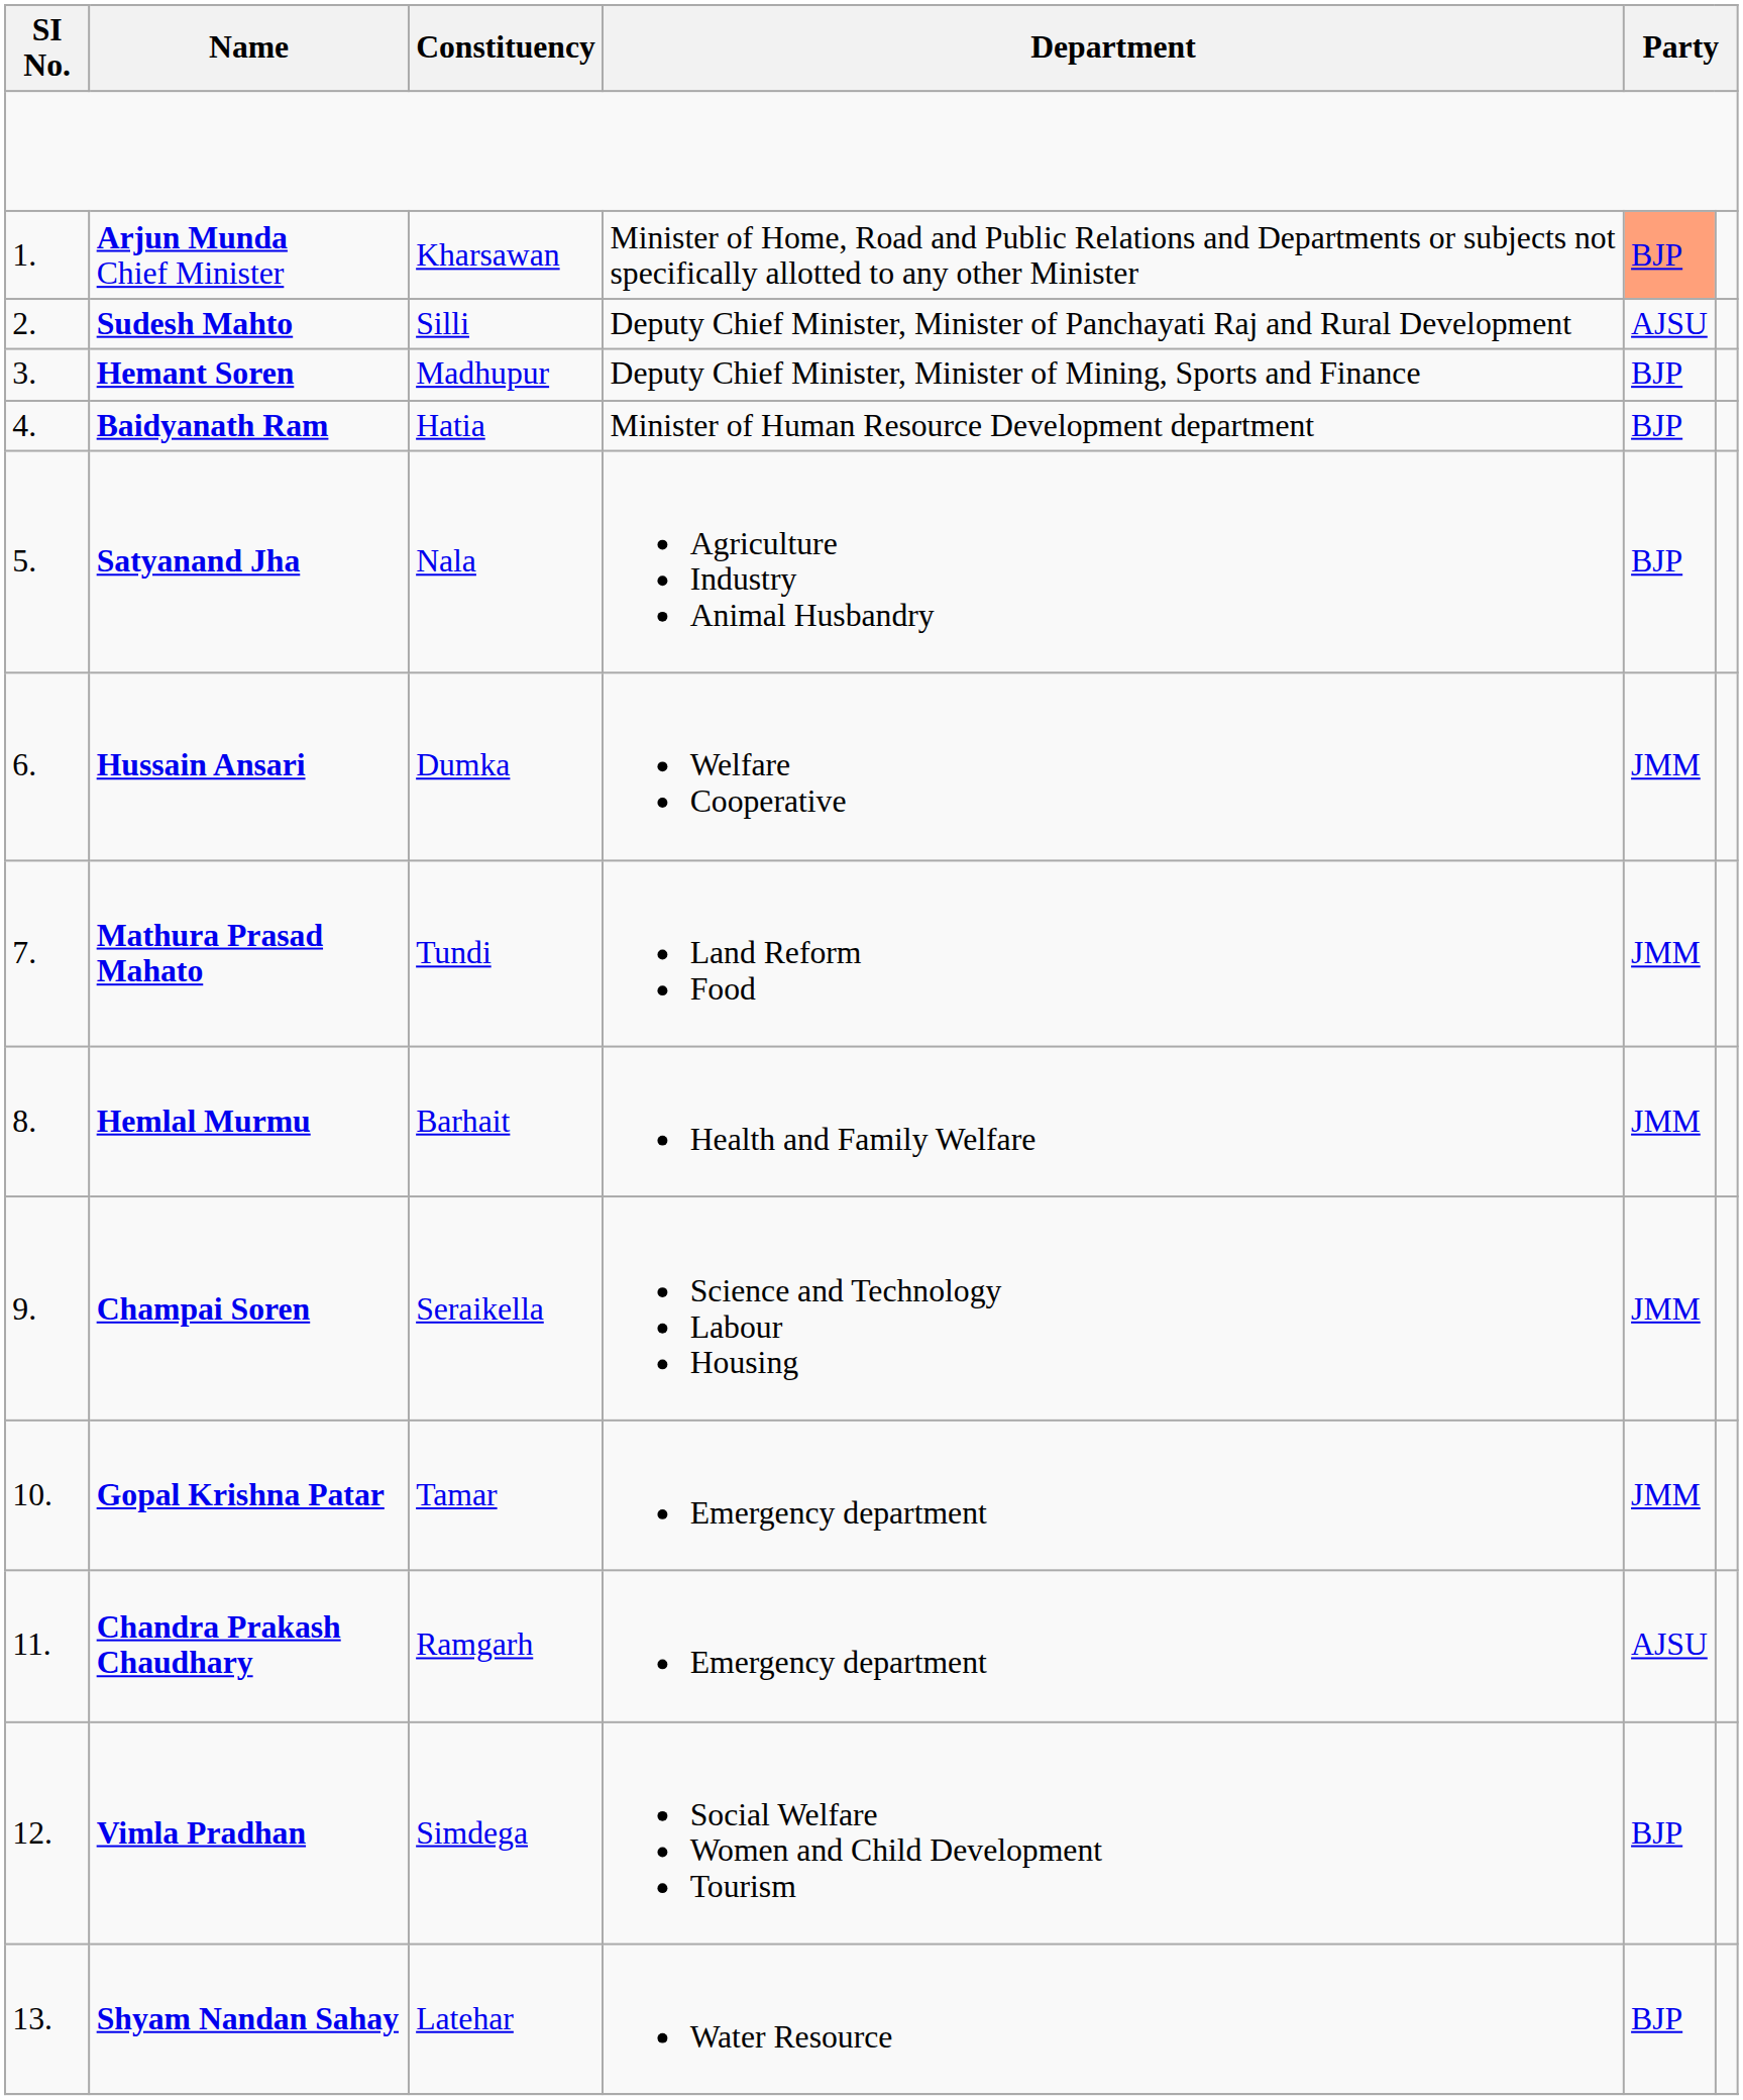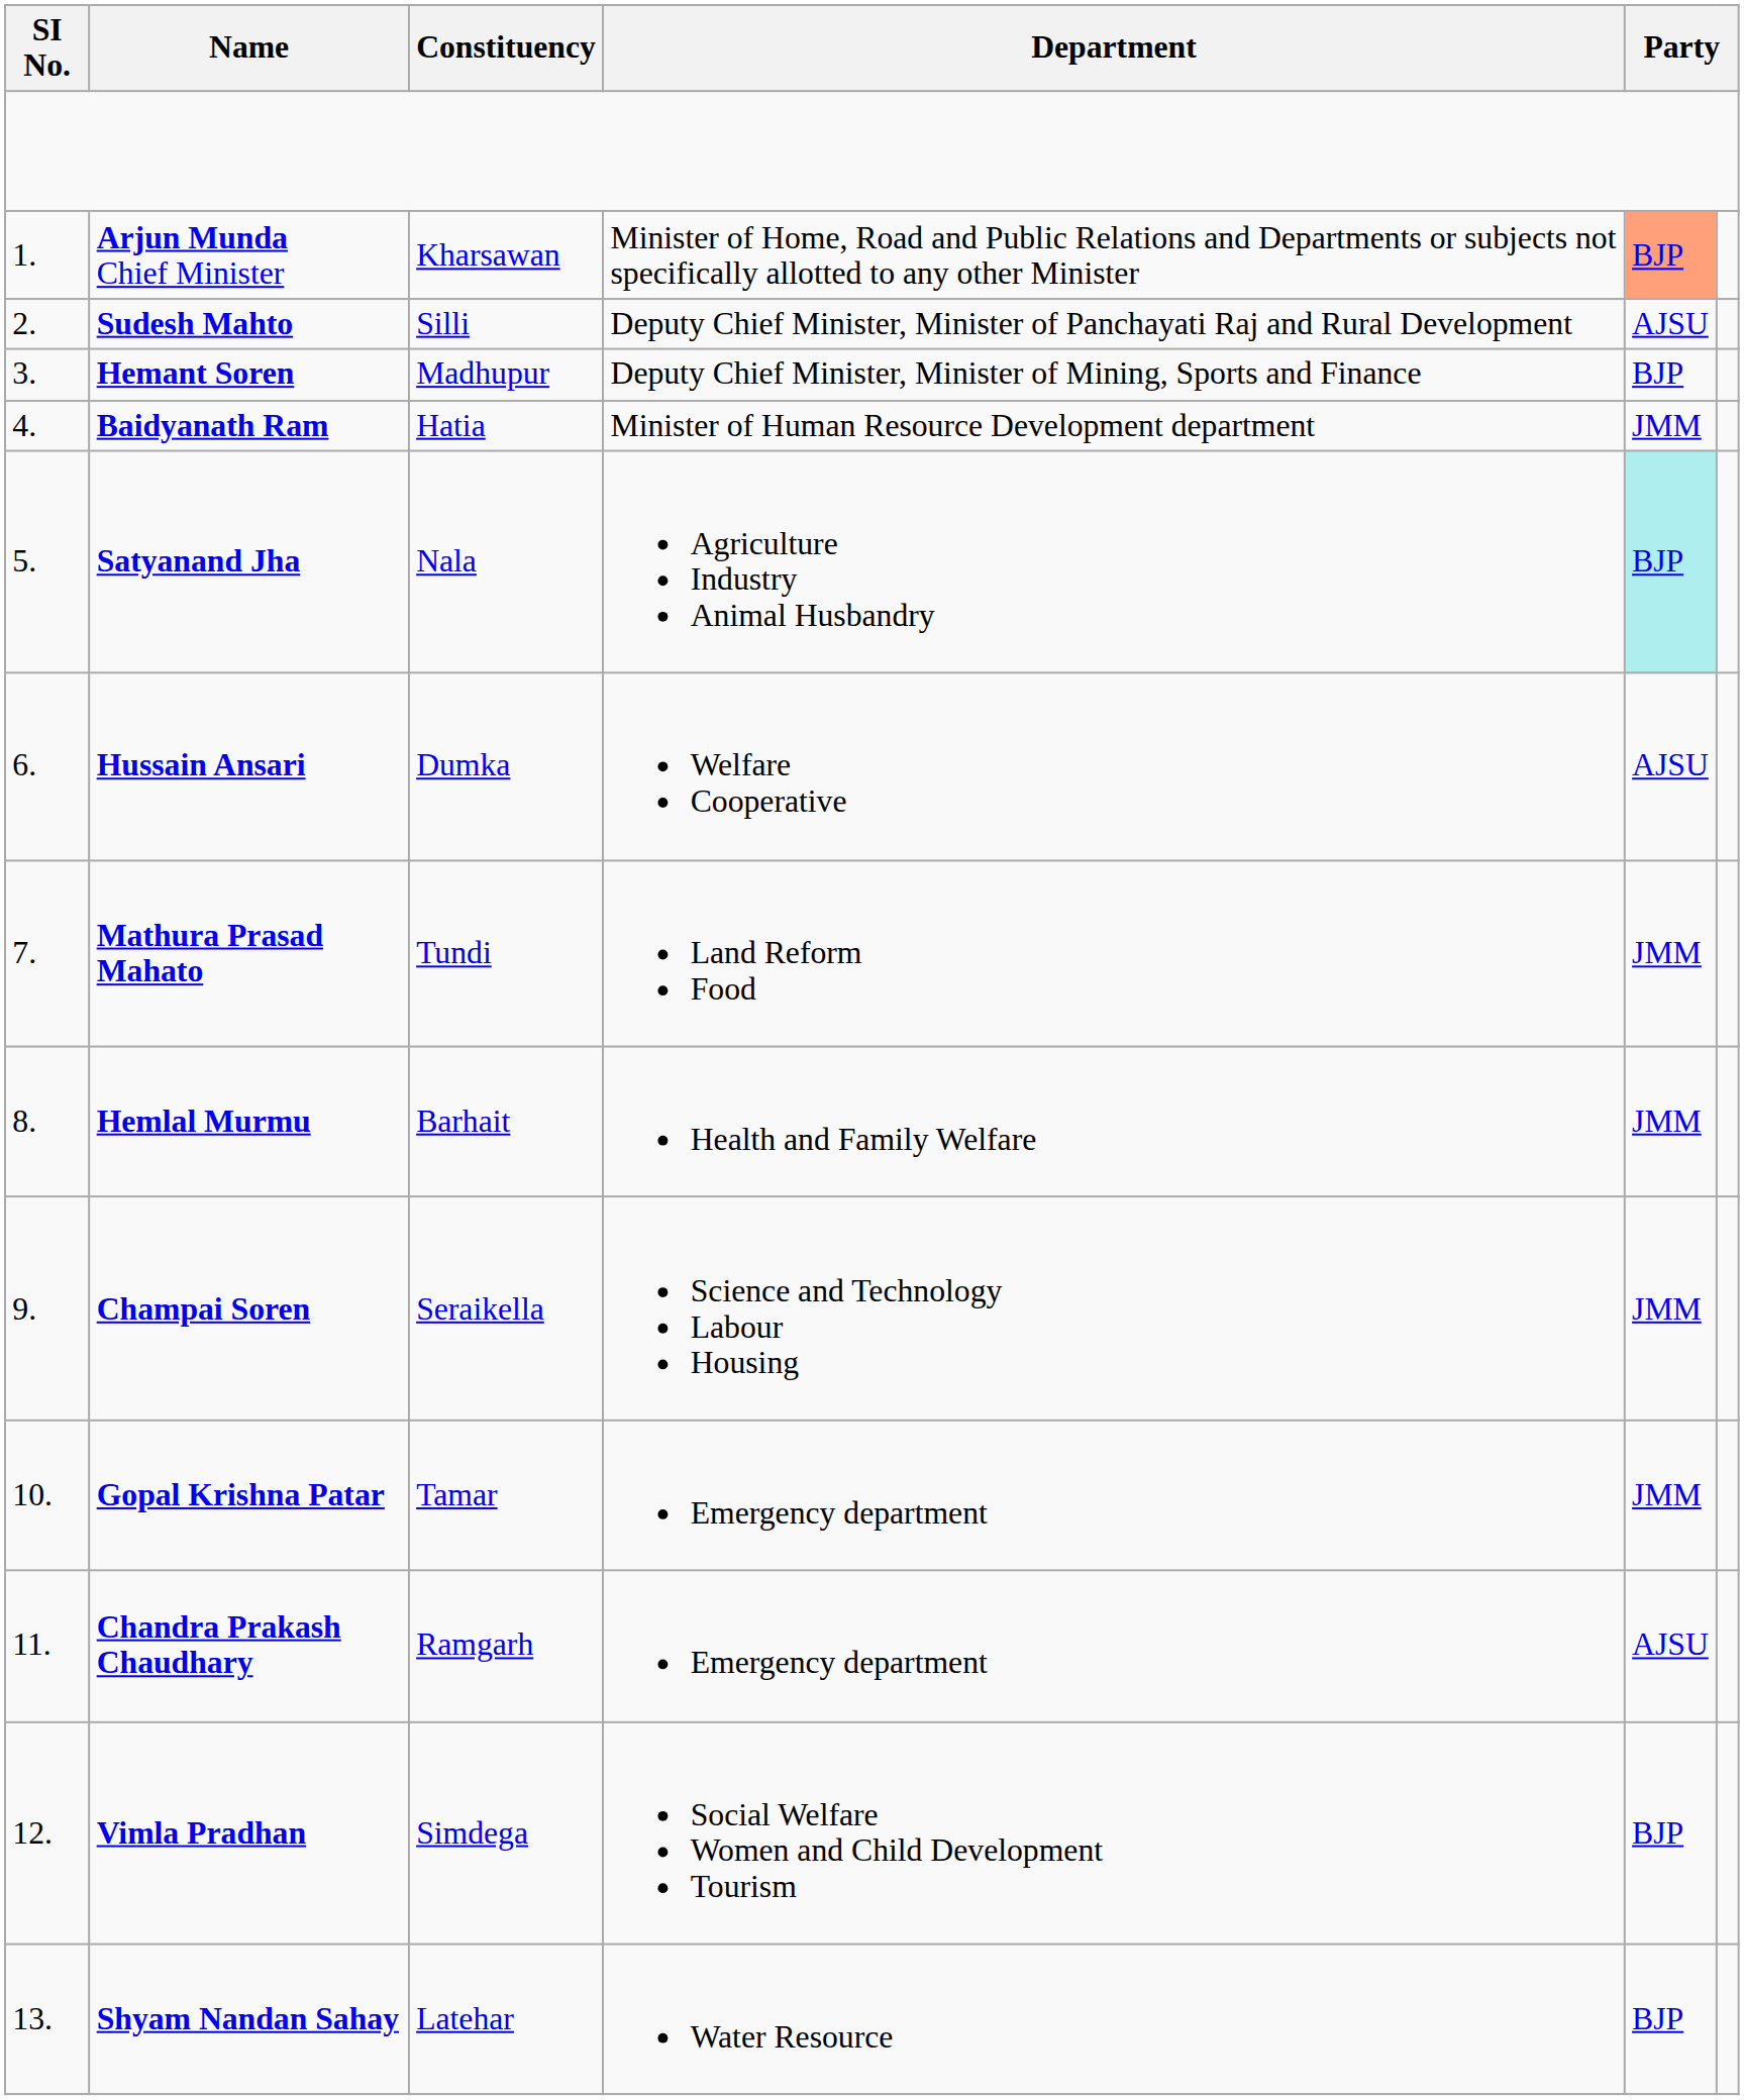Baidyanath Ram | column 5: BJP -> JMM
Satyanand Jha | column 5: no background -> paleturquoise background
Hussain Ansari | column 5: JMM -> AJSU
